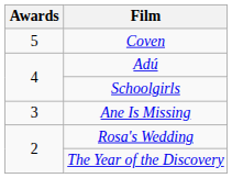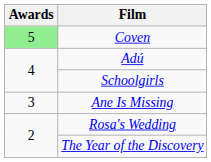Coven | Awards: no background -> lightgreen background
